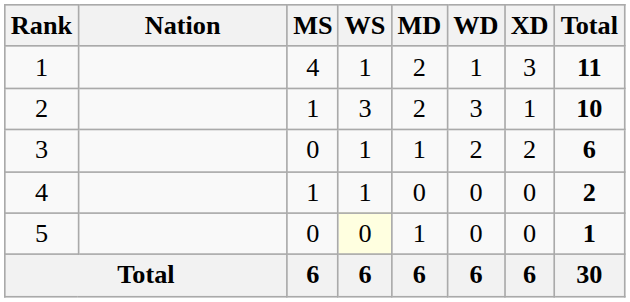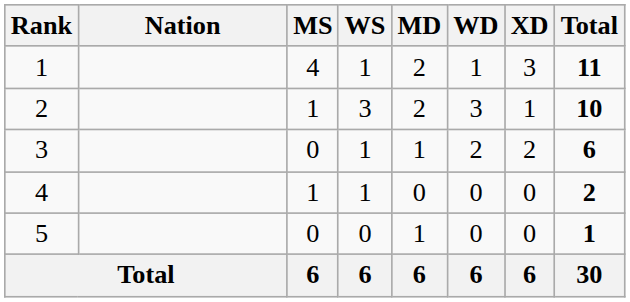5 | WS: lightyellow background -> no background
